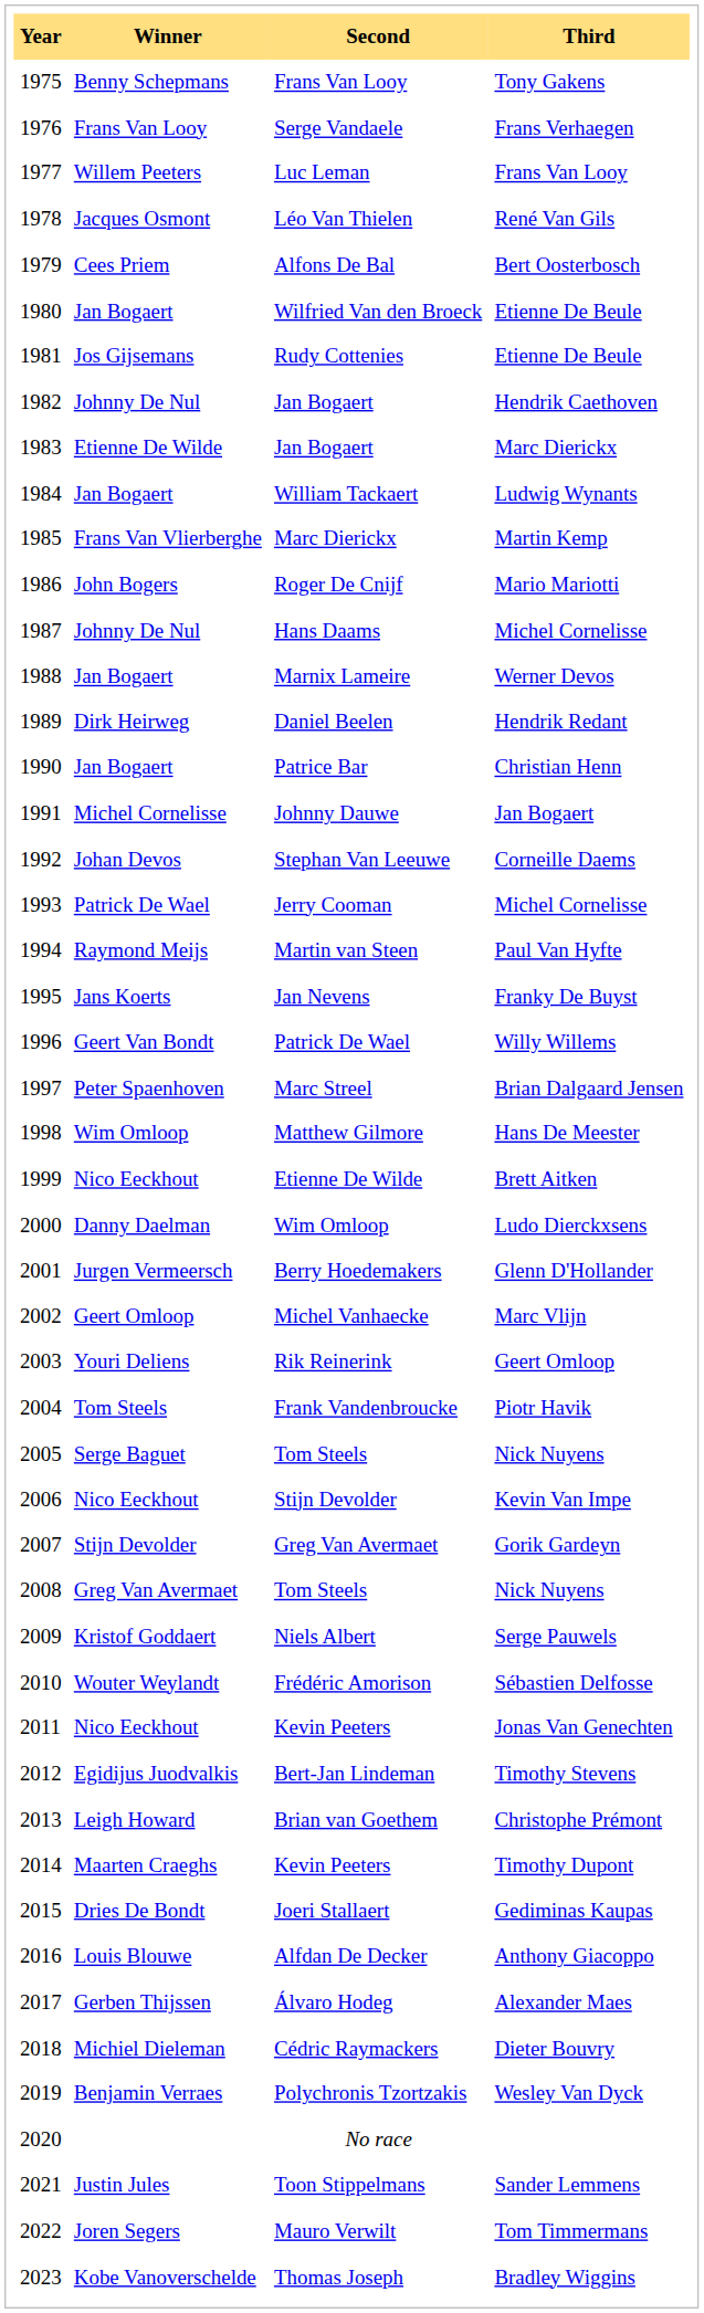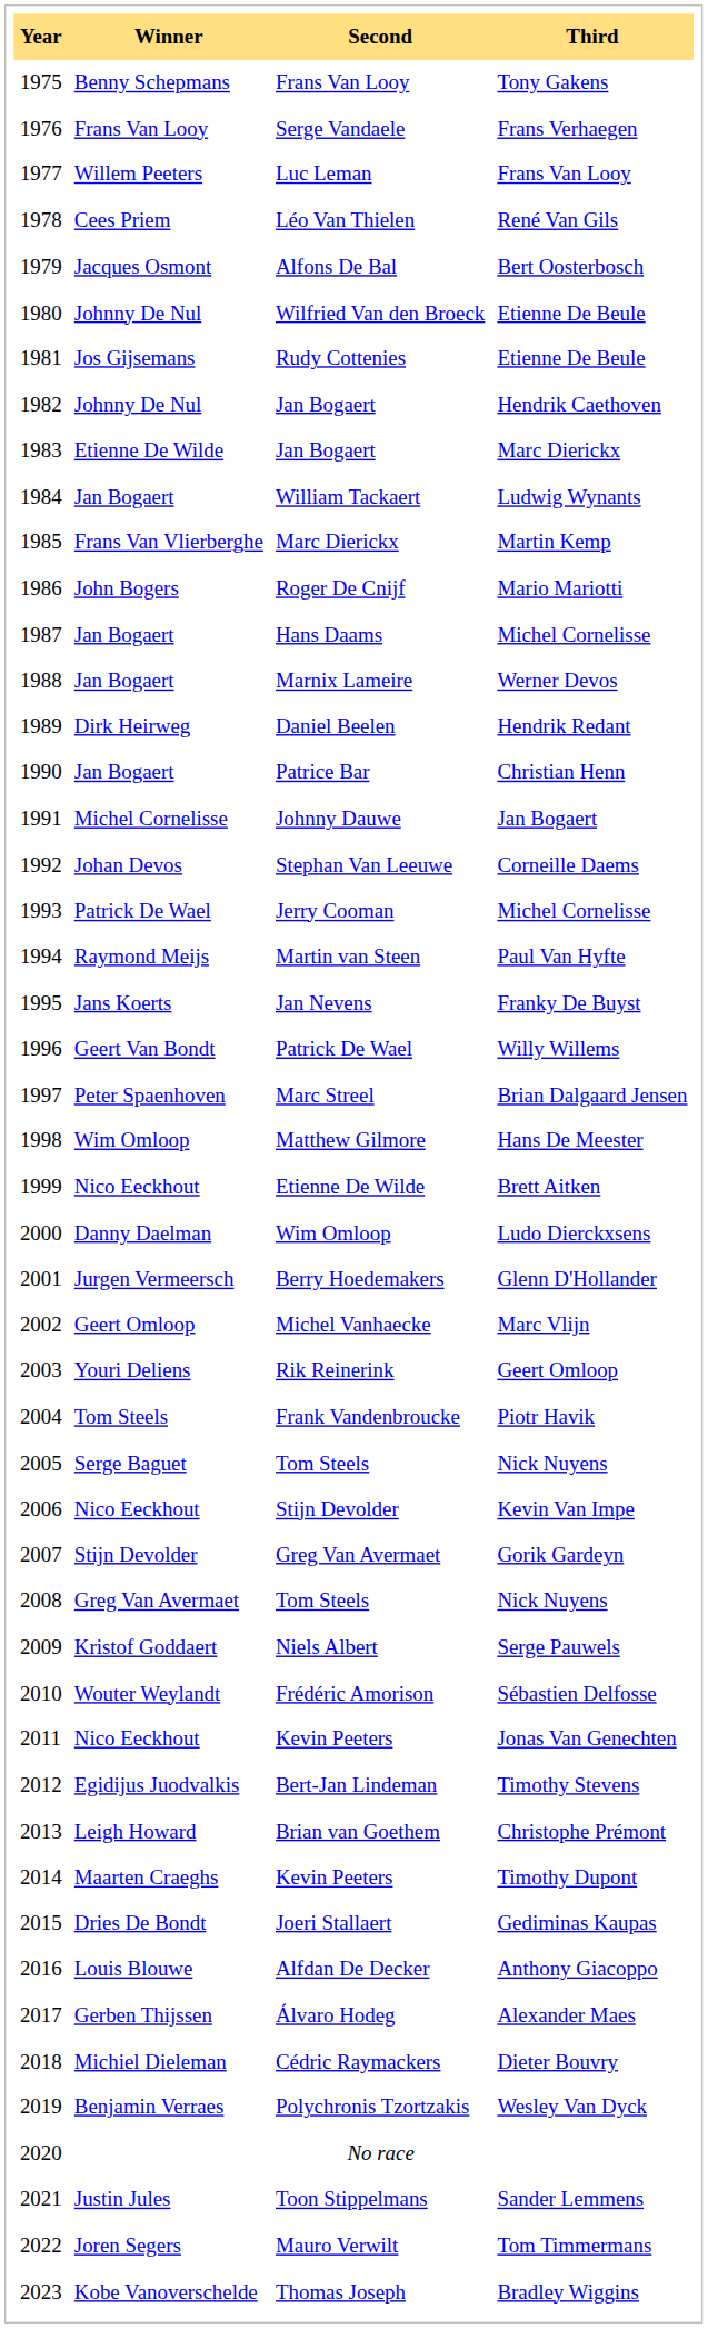Léo Van Thielen | Winner: Jacques Osmont -> Cees Priem
Alfons De Bal | Winner: Cees Priem -> Jacques Osmont
Wilfried Van den Broeck | Winner: Jan Bogaert -> Johnny De Nul
Hans Daams | Winner: Johnny De Nul -> Jan Bogaert
